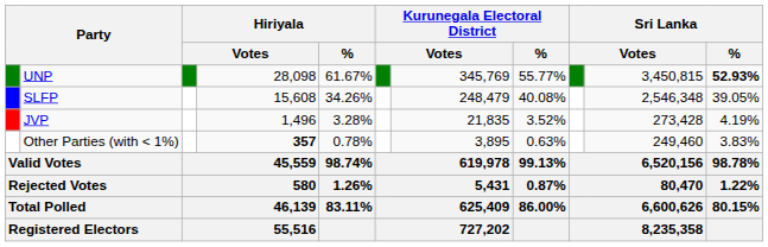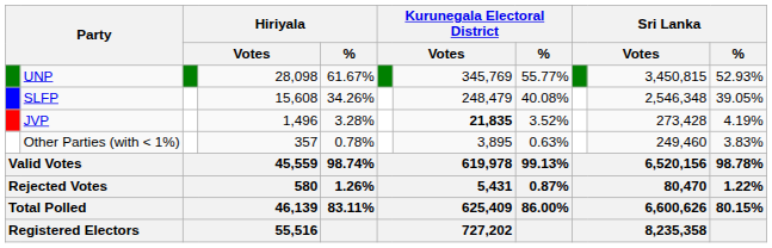UNP | Sri Lanka / %: bold -> normal
JVP | column 7: normal -> bold
Other Parties (with < 1%) | column 4: bold -> normal
